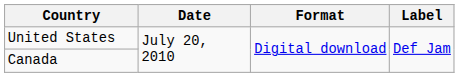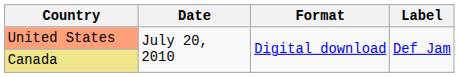United States | Country: no background -> lightsalmon background
Canada | Country: no background -> khaki background
